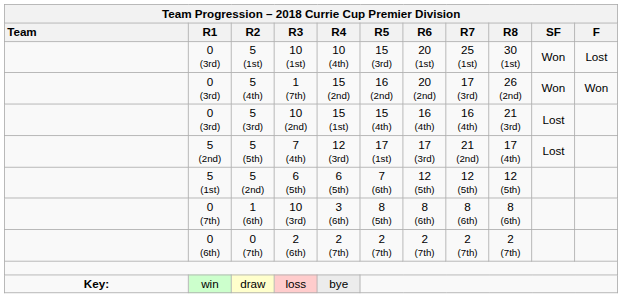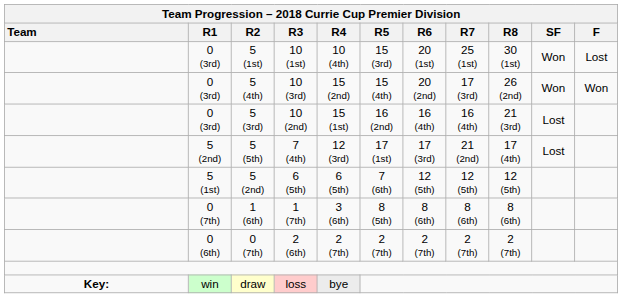5 (4th) | R3: 1 (7th) -> 10 (3rd)
5 (4th) | R5: 16 (2nd) -> 15 (4th)
5 (3rd) | R5: 15 (4th) -> 16 (2nd)
1 (6th) | R3: 10 (3rd) -> 1 (7th)
